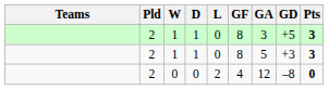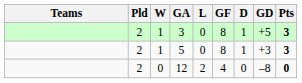columns swapped: D <-> GA
